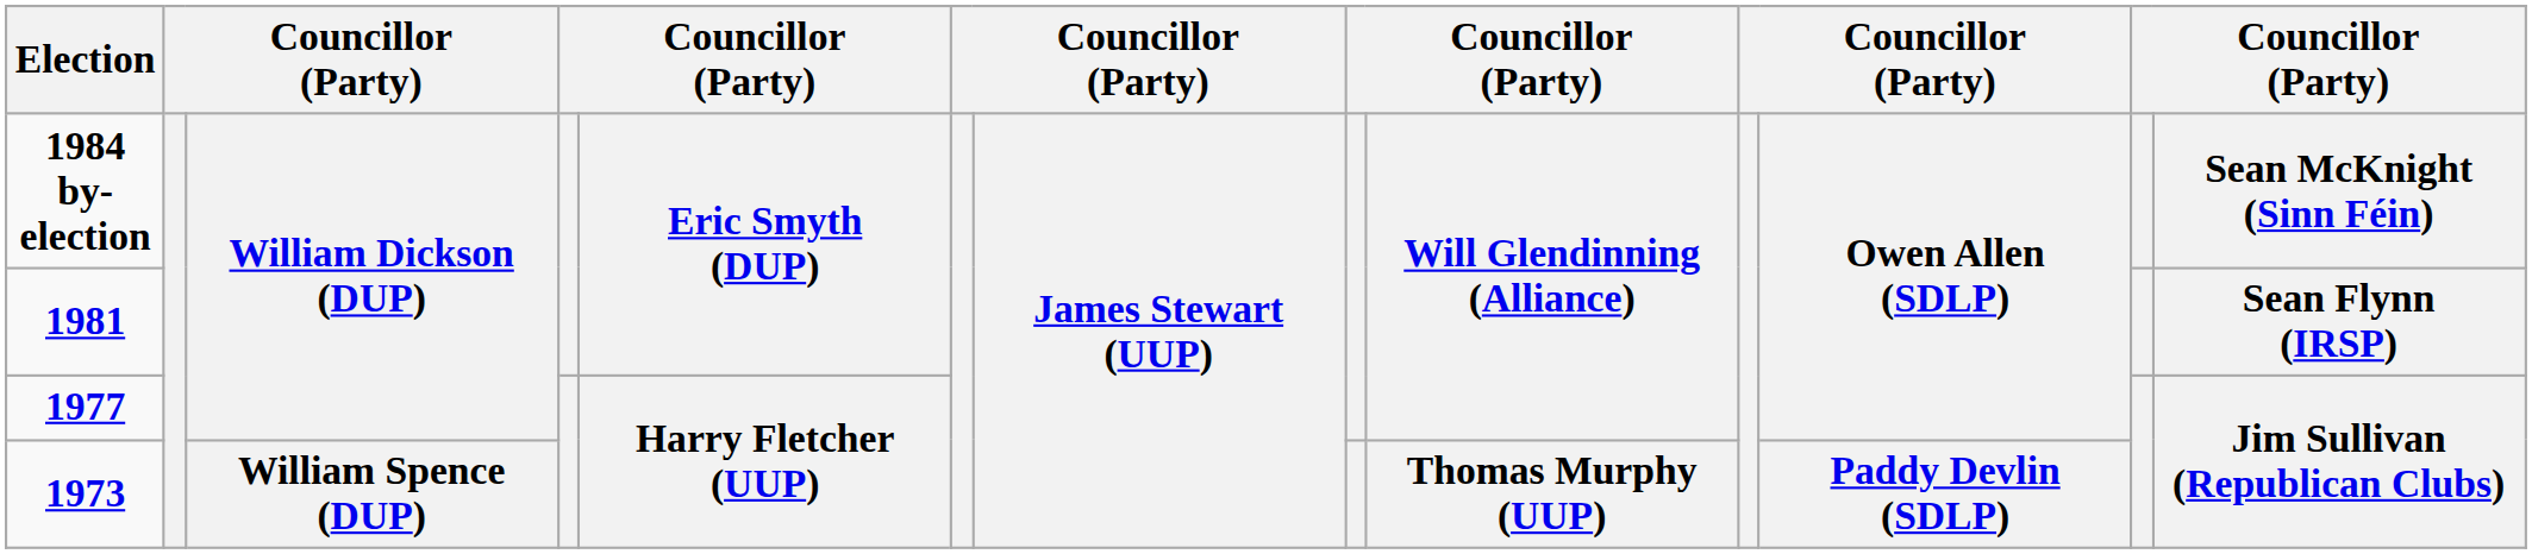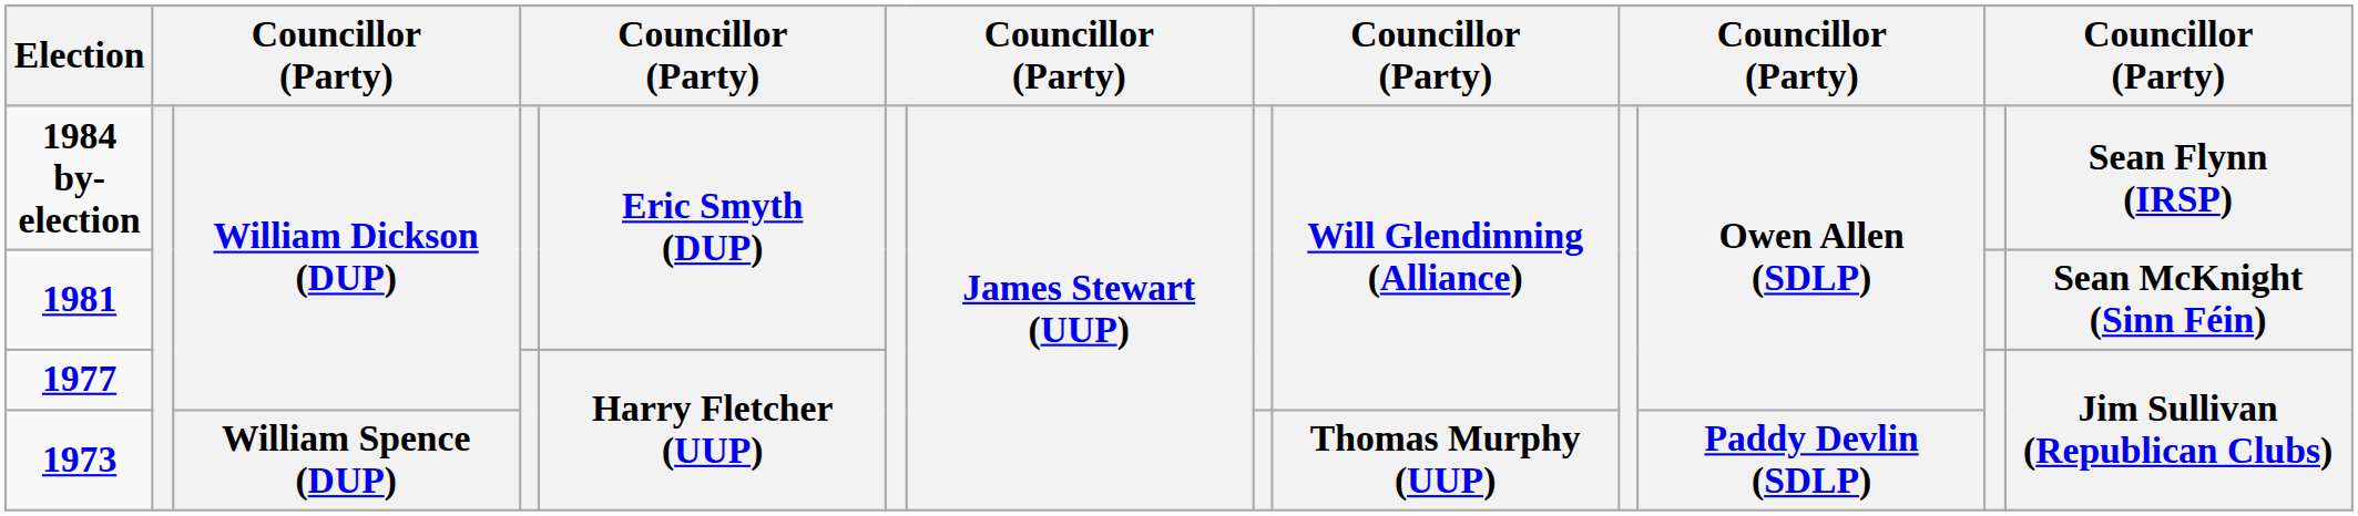1984 by-election | column 13: Sean McKnight (Sinn Féin) -> Sean Flynn (IRSP)
1981 | column 13: Sean Flynn (IRSP) -> Sean McKnight (Sinn Féin)
